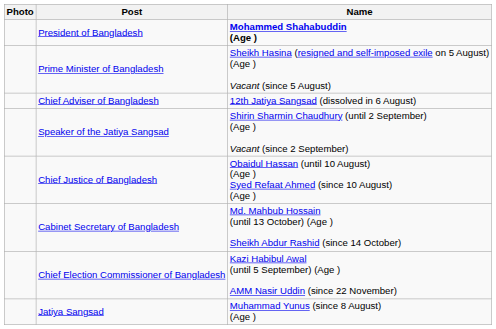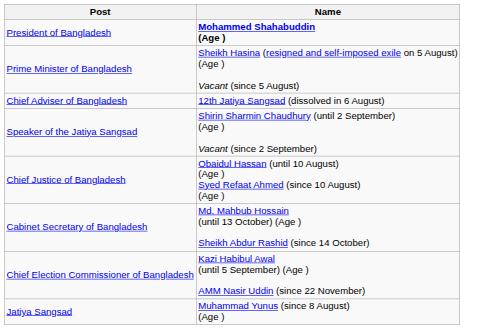- column: Photo
